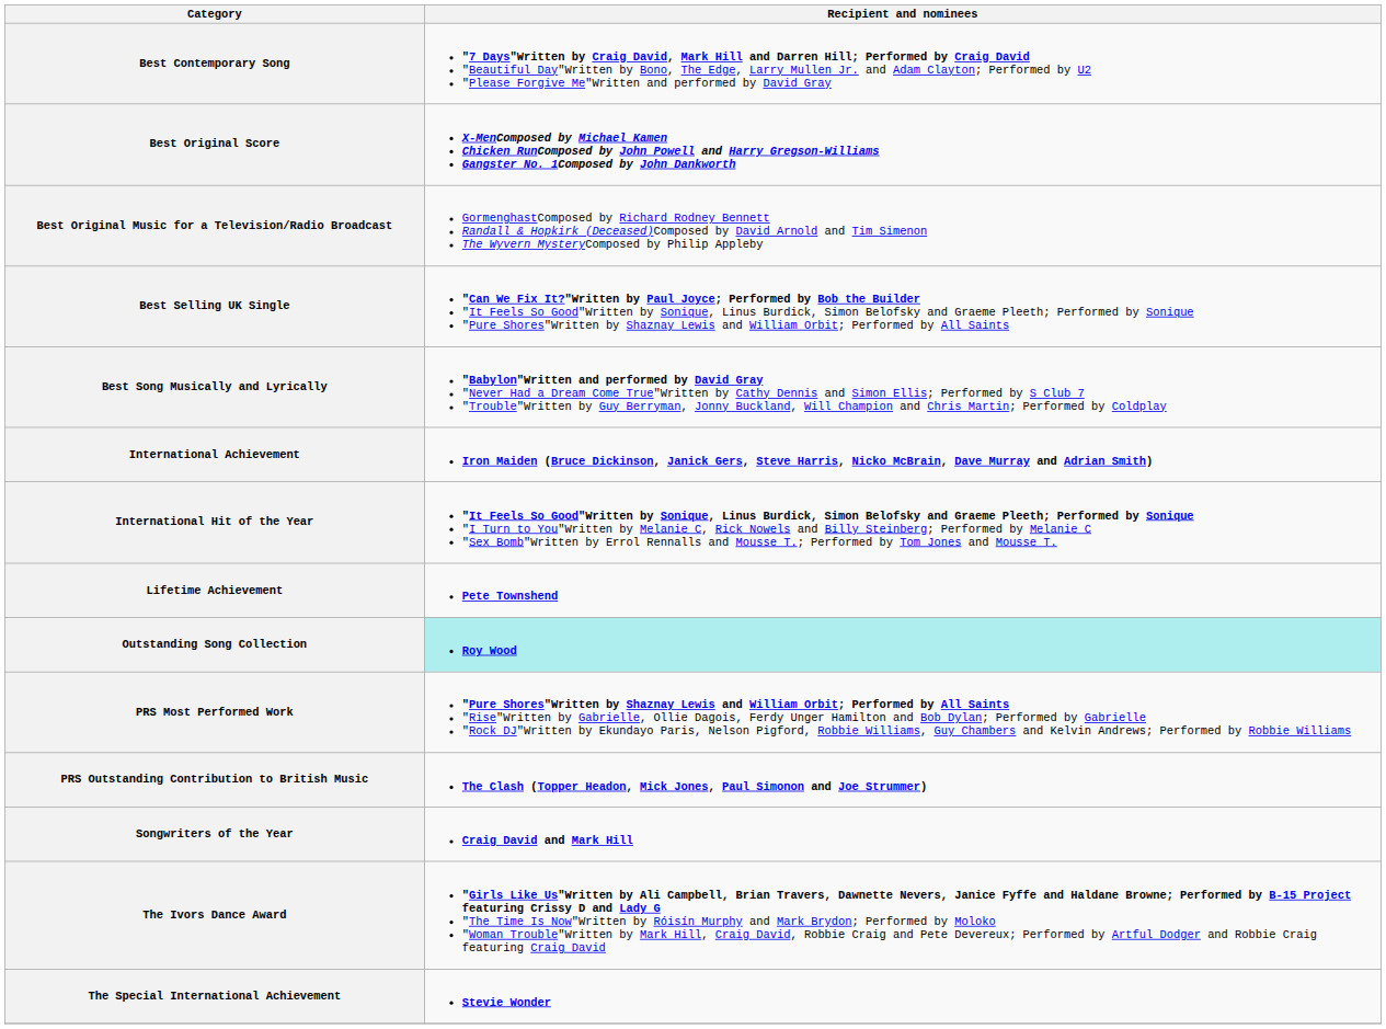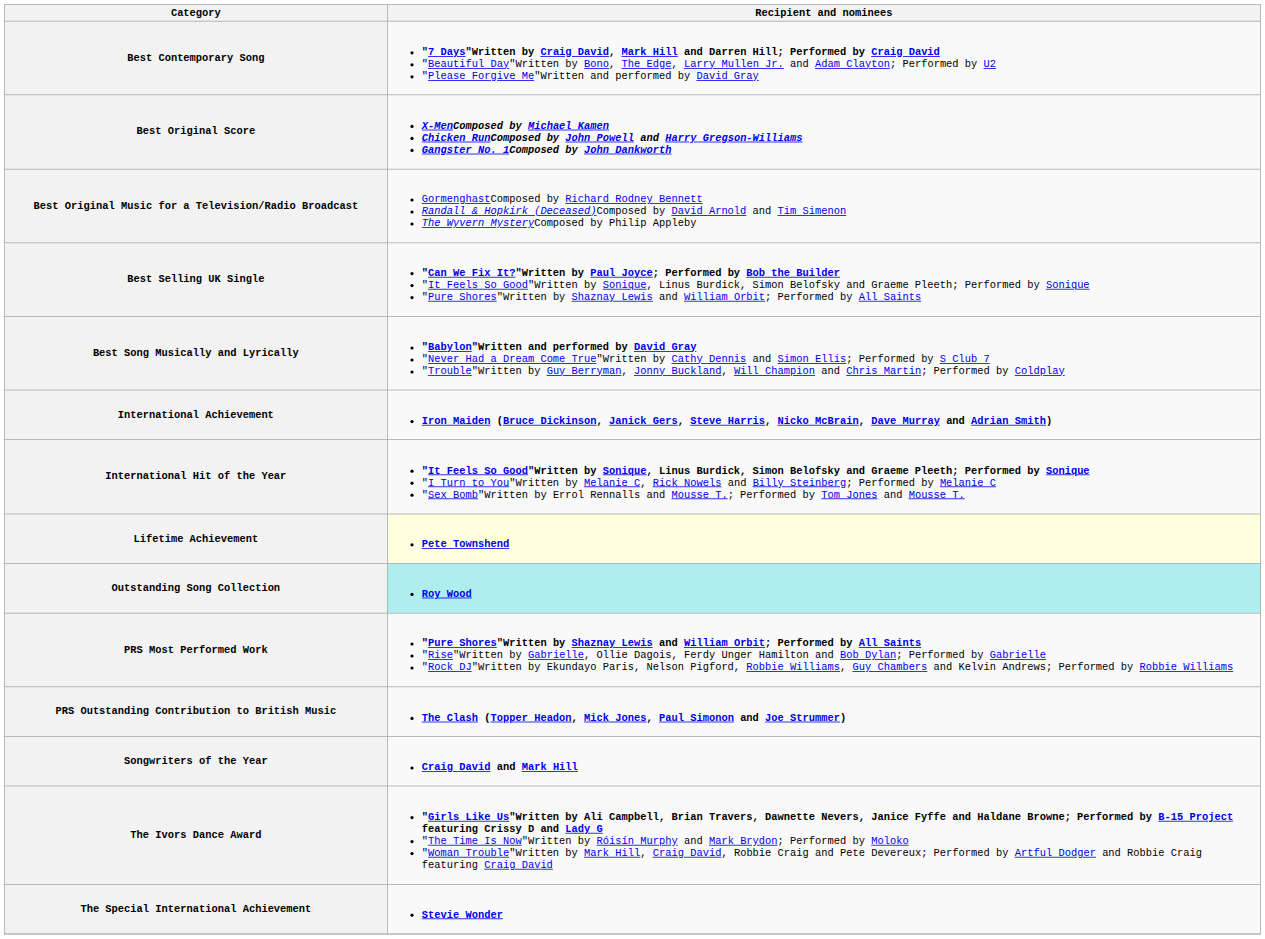Lifetime Achievement | Recipient and nominees: no background -> lightyellow background
